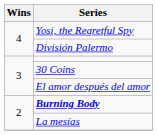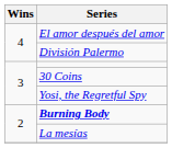row 2 | Series: Yosi, the Regretful Spy -> El amor después del amor
row 6 | Series: El amor después del amor -> Yosi, the Regretful Spy
